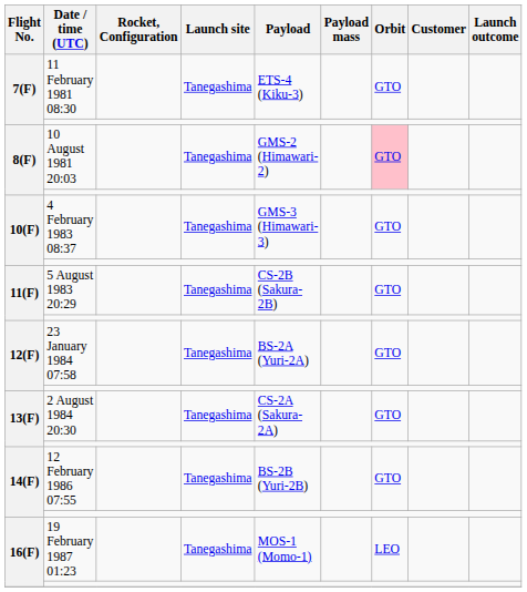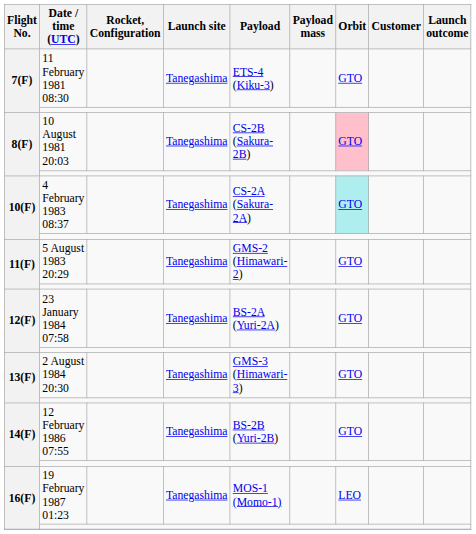10 August 1981 20:03 | Payload: GMS-2 (Himawari-2) -> CS-2B (Sakura-2B)
4 February 1983 08:37 | Payload: GMS-3 (Himawari-3) -> CS-2A (Sakura-2A)
4 February 1983 08:37 | Orbit: no background -> paleturquoise background
5 August 1983 20:29 | Payload: CS-2B (Sakura-2B) -> GMS-2 (Himawari-2)
2 August 1984 20:30 | Payload: CS-2A (Sakura-2A) -> GMS-3 (Himawari-3)
